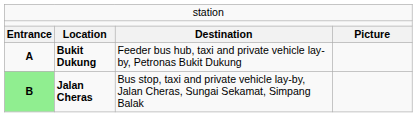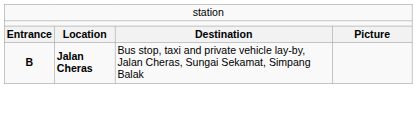- row: A | Bukit Dukung | Feeder bus hub, taxi and private vehicle lay-by, Petronas Bukit Dukung
Jalan Cheras | column 1: lightgreen background -> no background
